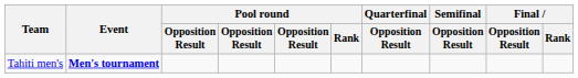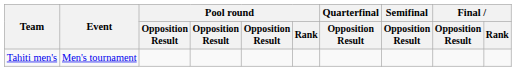Tahiti men's | Event: bold -> normal
